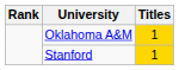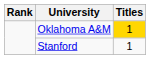Stanford | Titles: gold background -> no background
